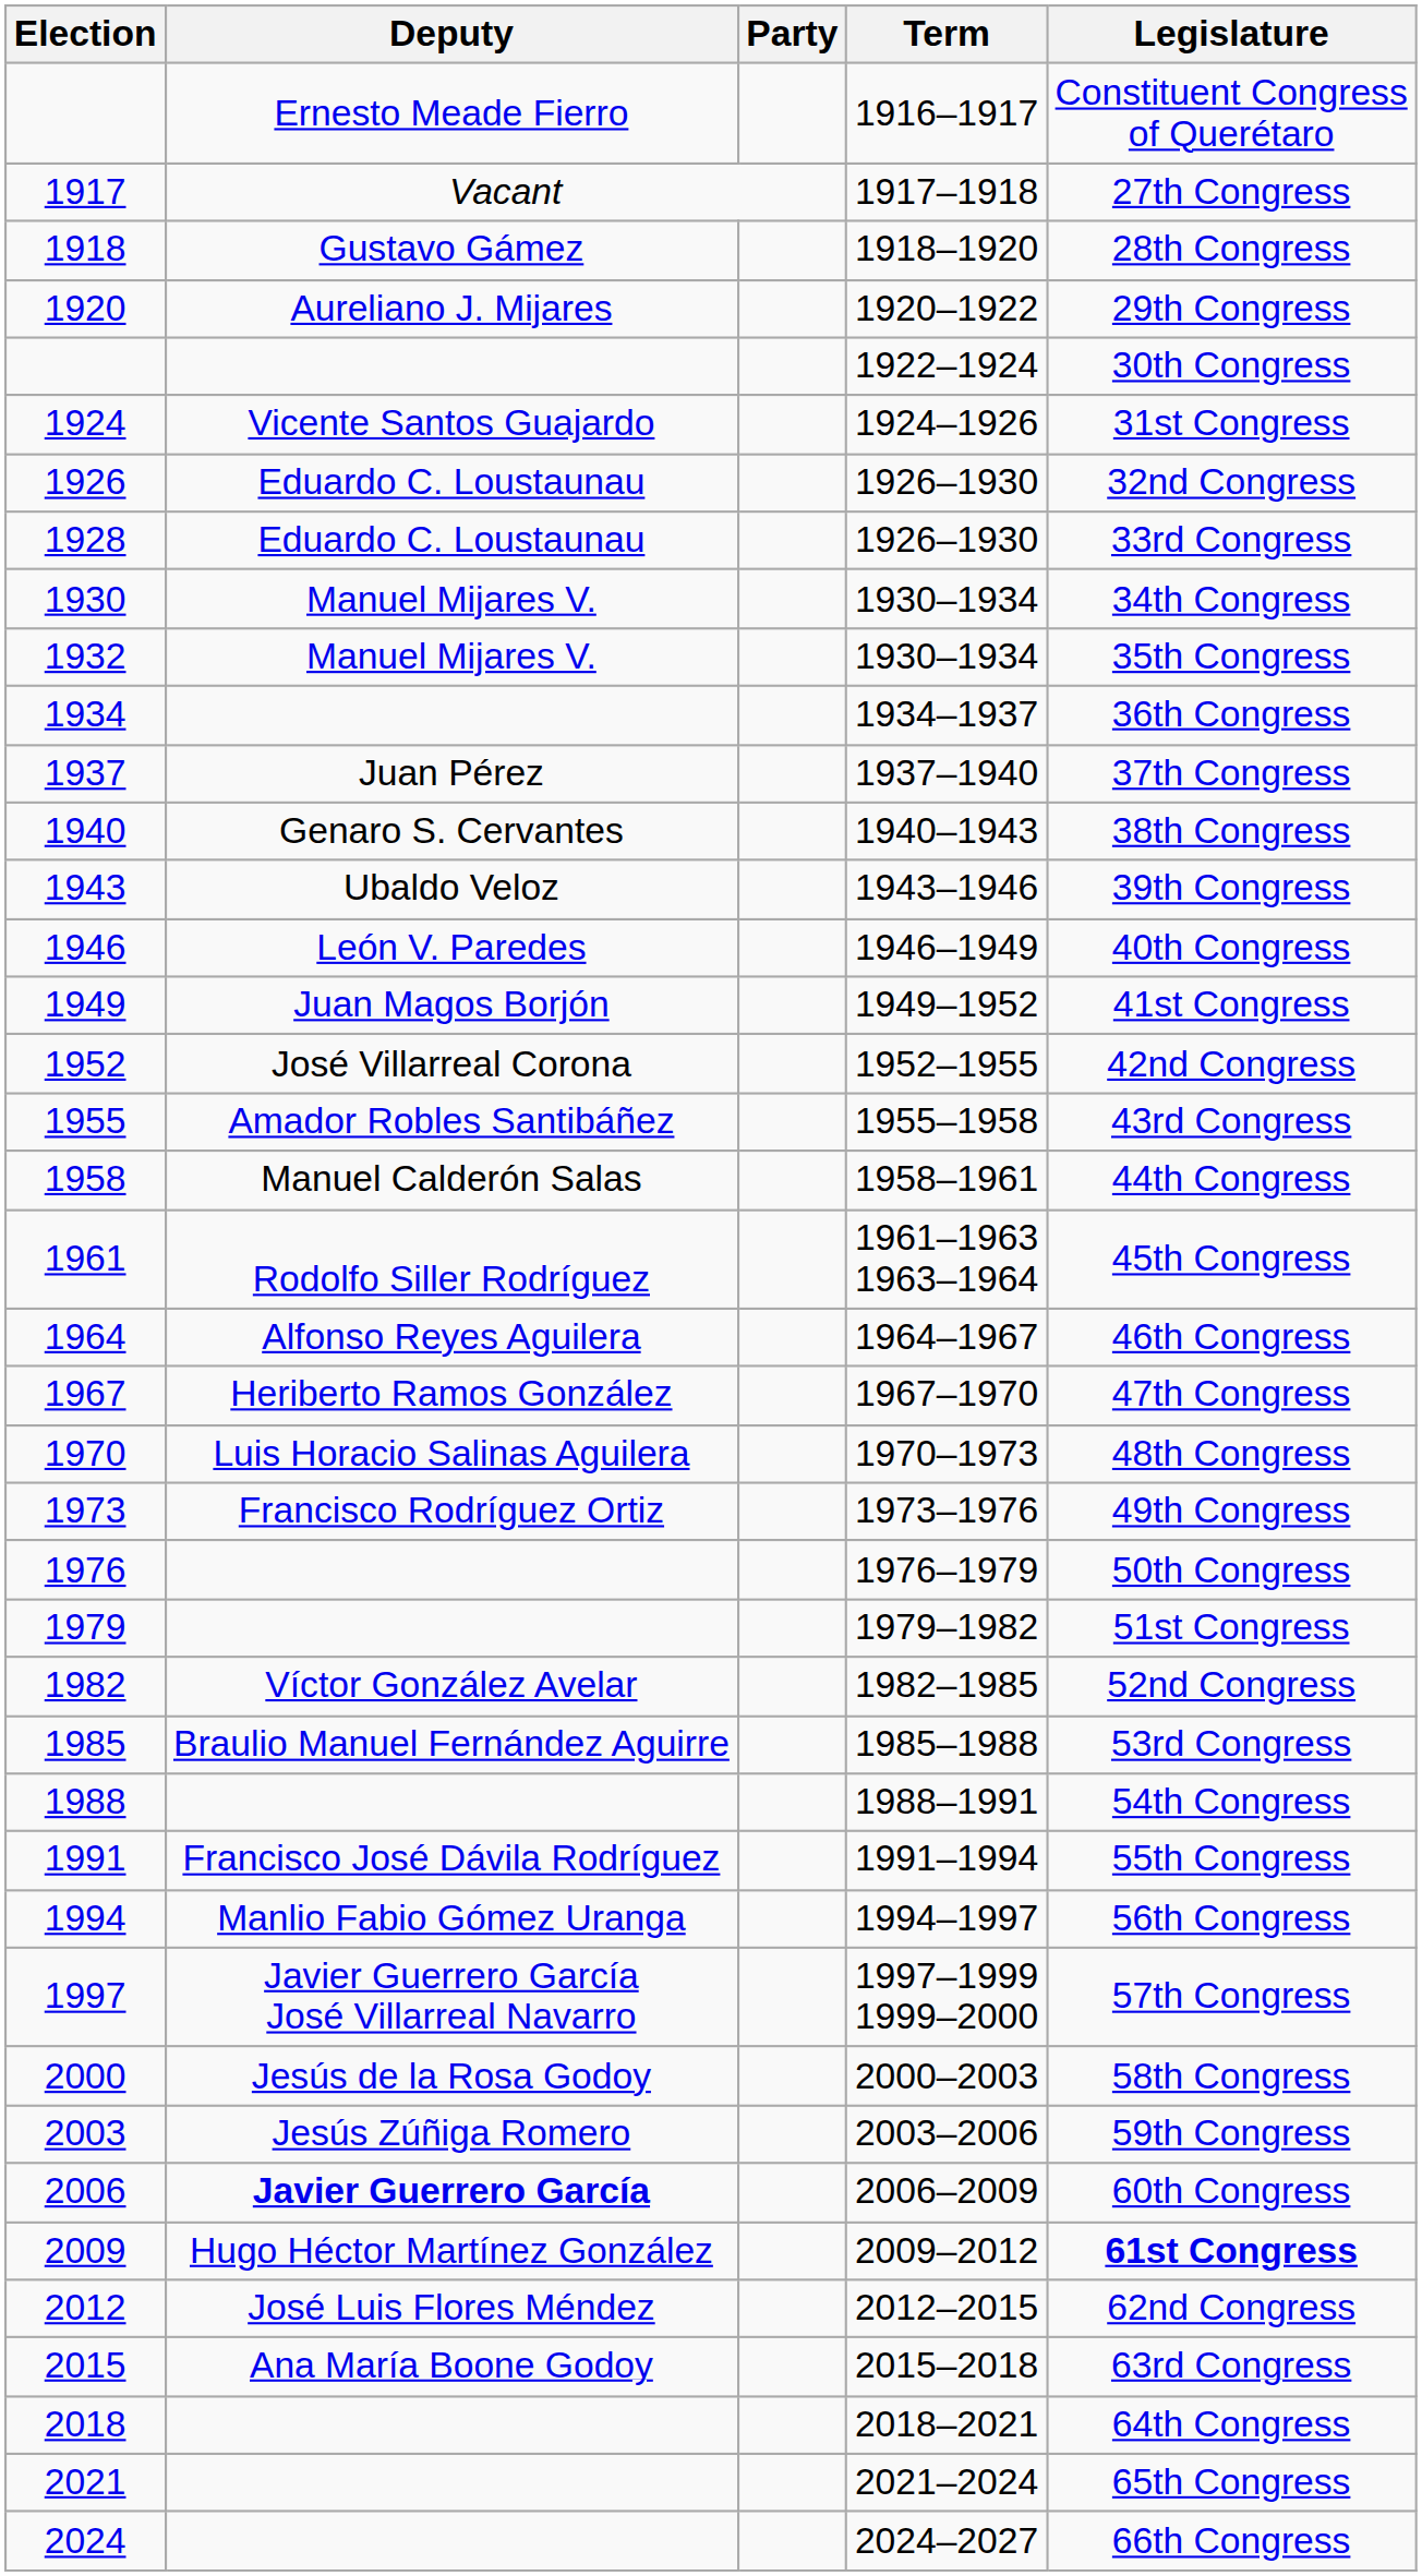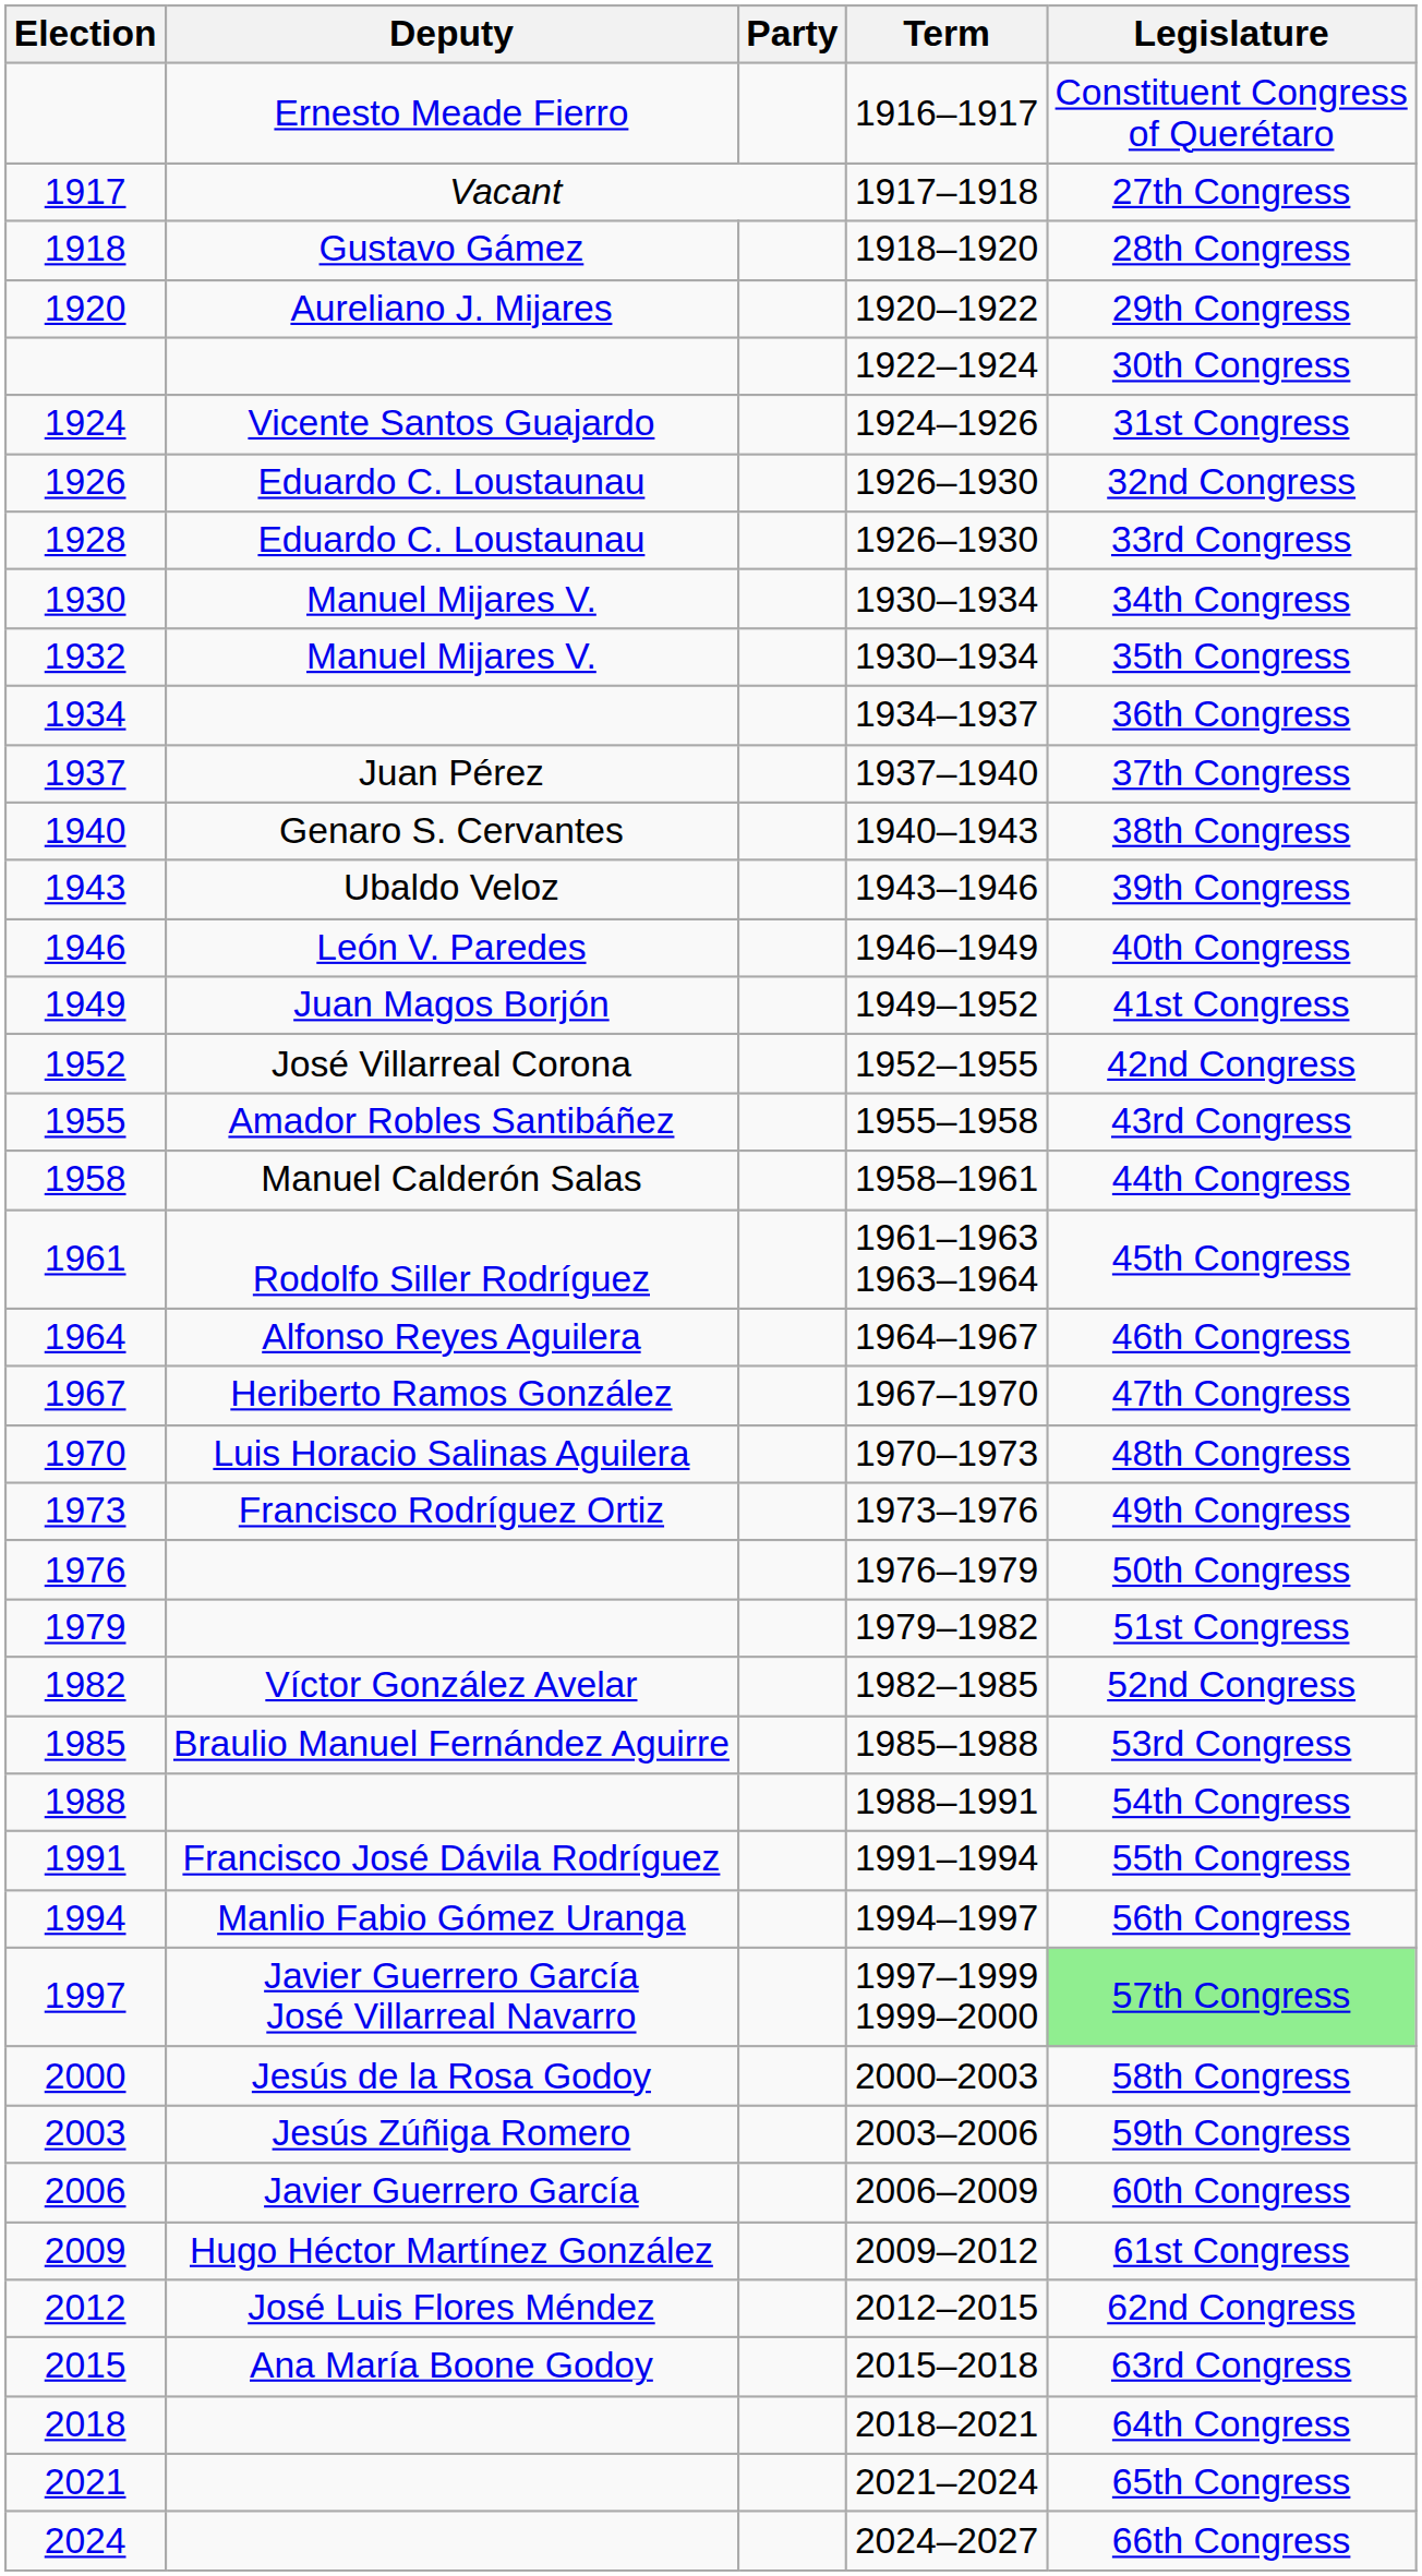1997 | Legislature: no background -> lightgreen background
2006 | Deputy: bold -> normal
2009 | Legislature: bold -> normal
